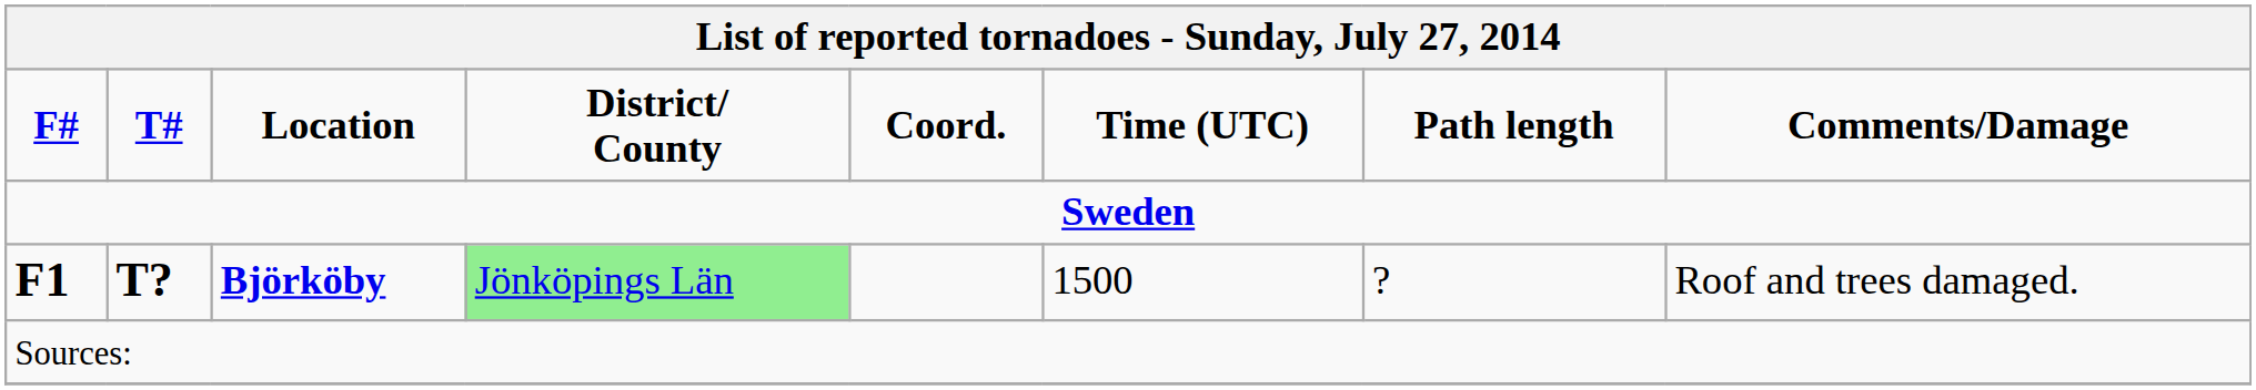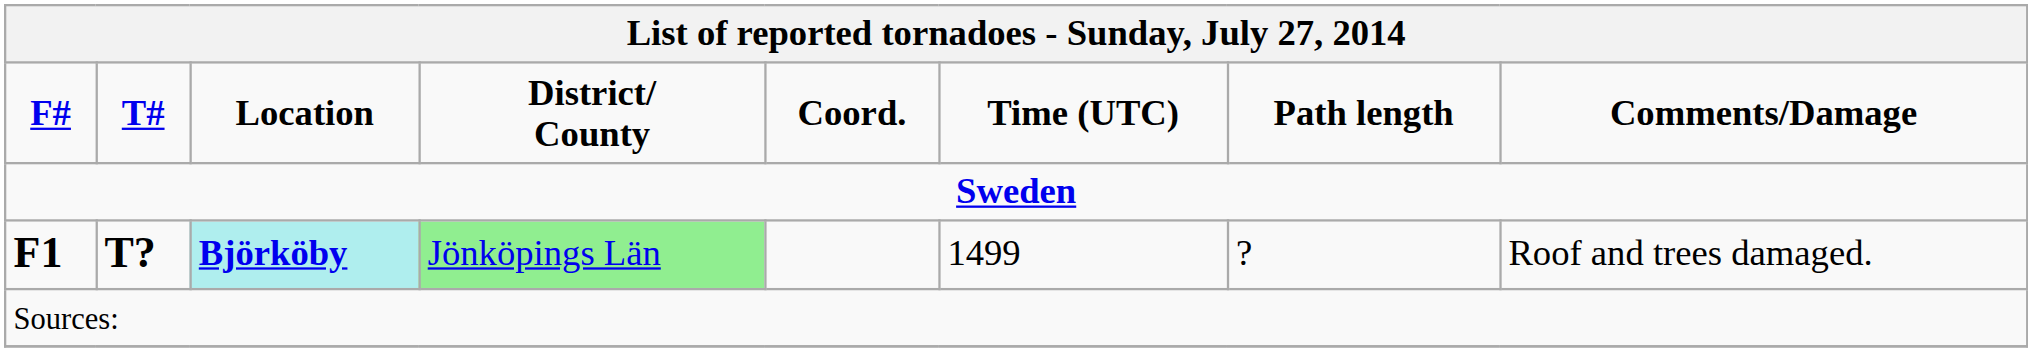F1 | Location: no background -> paleturquoise background
F1 | Time (UTC): 1500 -> 1499
